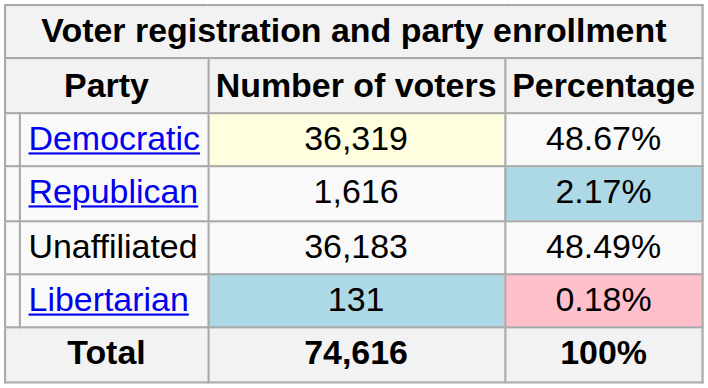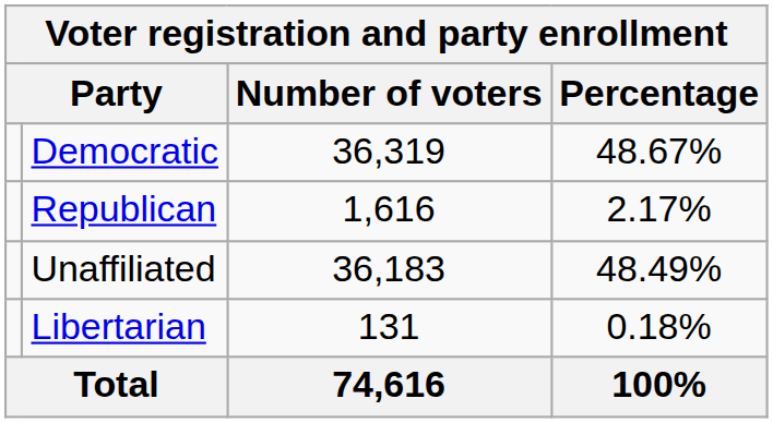Democratic | Number of voters: lightyellow background -> no background
Republican | Percentage: lightblue background -> no background
Libertarian | Number of voters: lightblue background -> no background
Libertarian | Percentage: pink background -> no background
